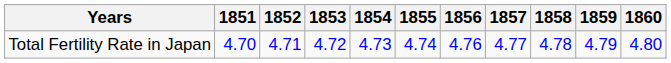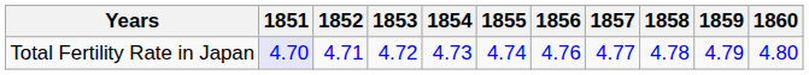row 2 | 1851: no background -> lavender background
